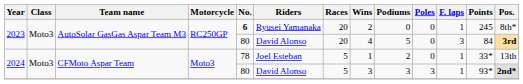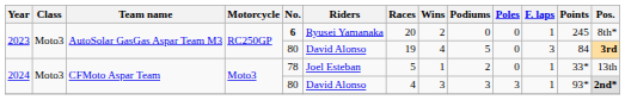row 3 | Races: 20 -> 19
row 5 | Races: 5 -> 4
